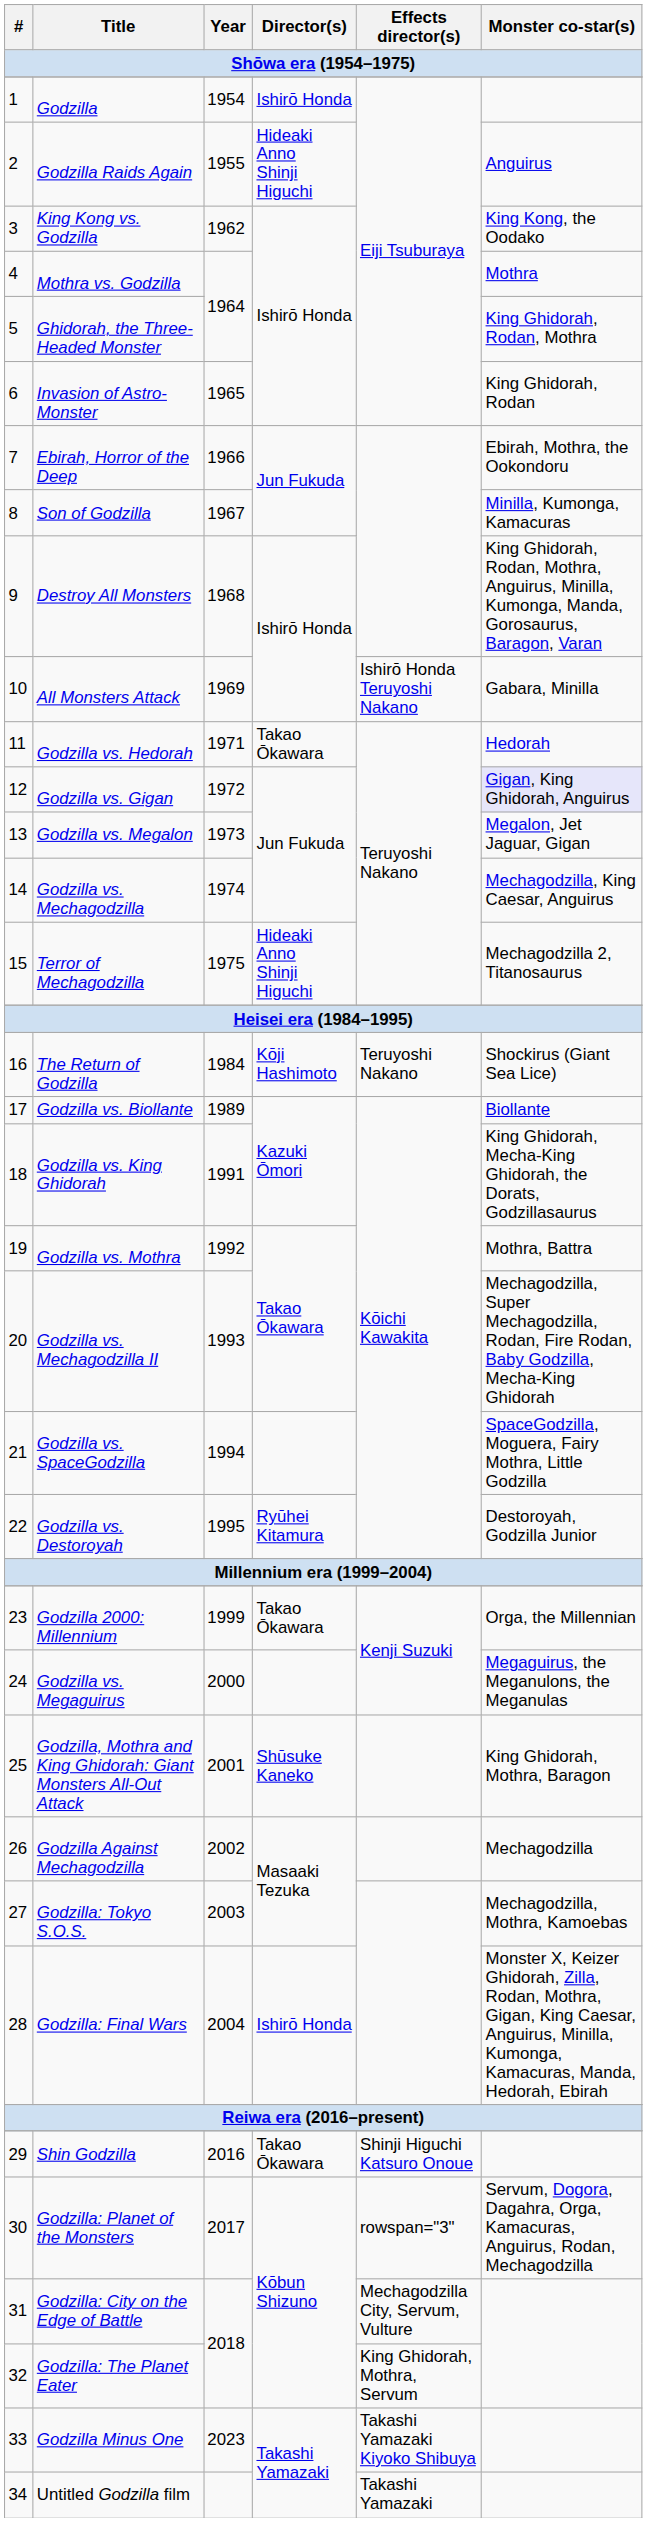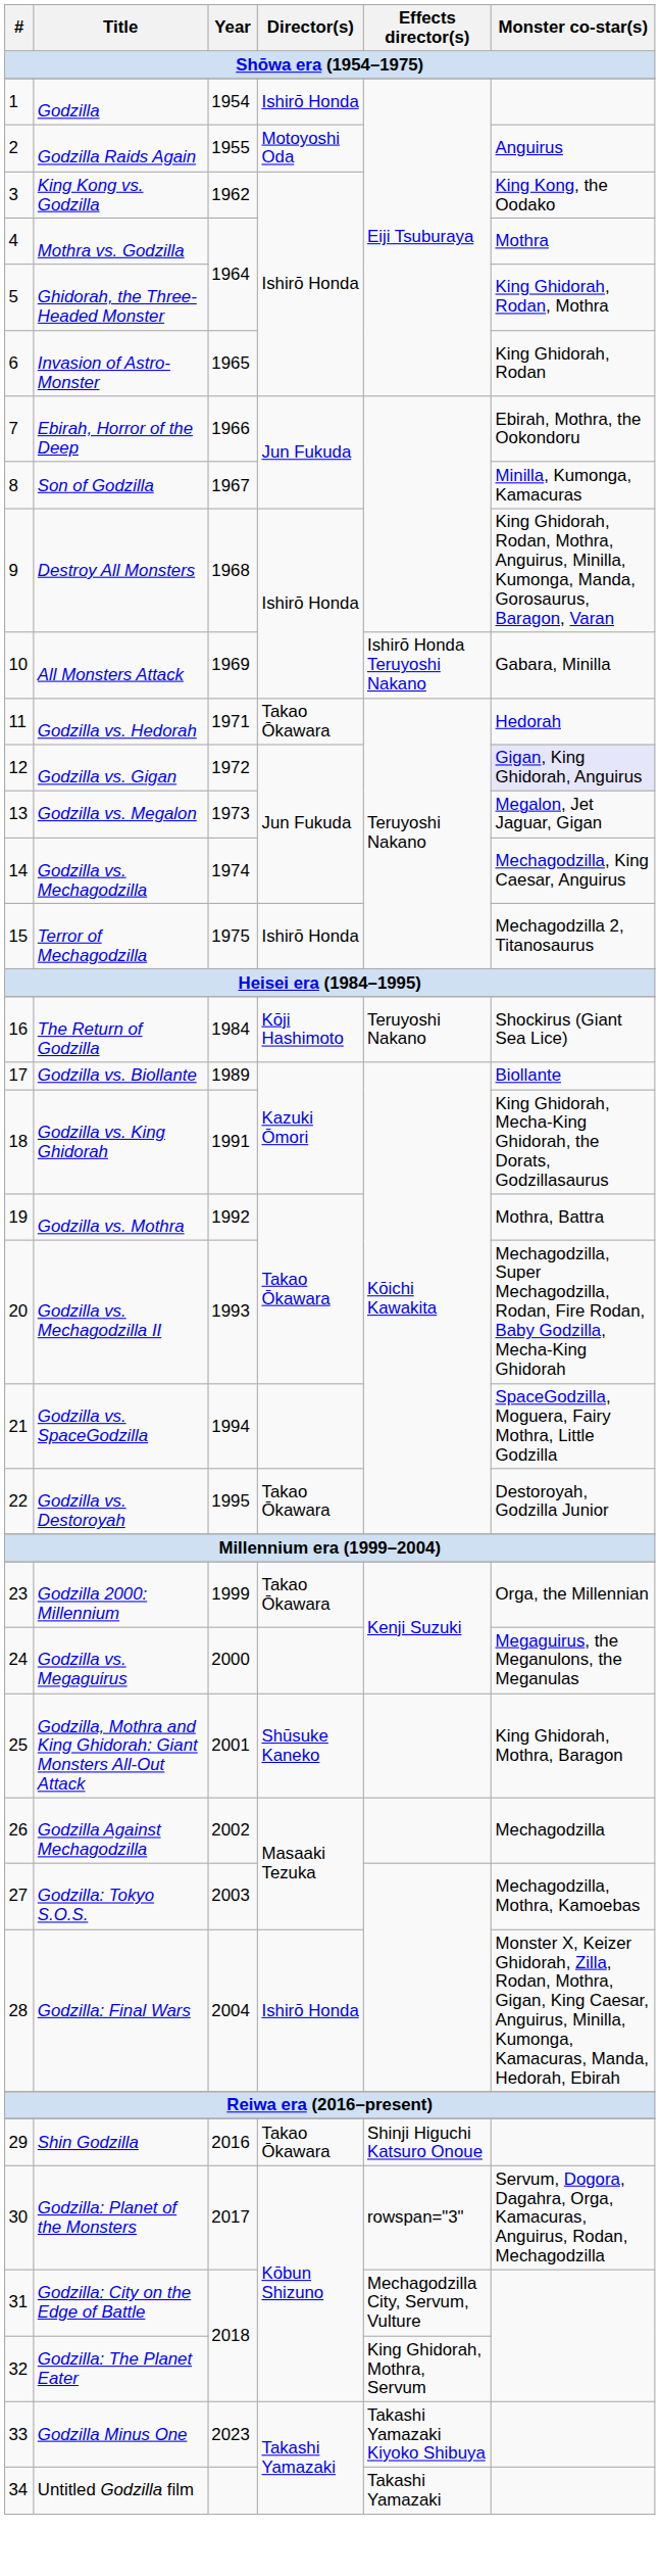Godzilla Raids Again | Director(s): Hideaki Anno Shinji Higuchi -> Motoyoshi Oda
Terror of Mechagodzilla | Director(s): Hideaki Anno Shinji Higuchi -> Ishirō Honda
Godzilla vs. Destoroyah | Director(s): Ryūhei Kitamura -> Takao Ōkawara
